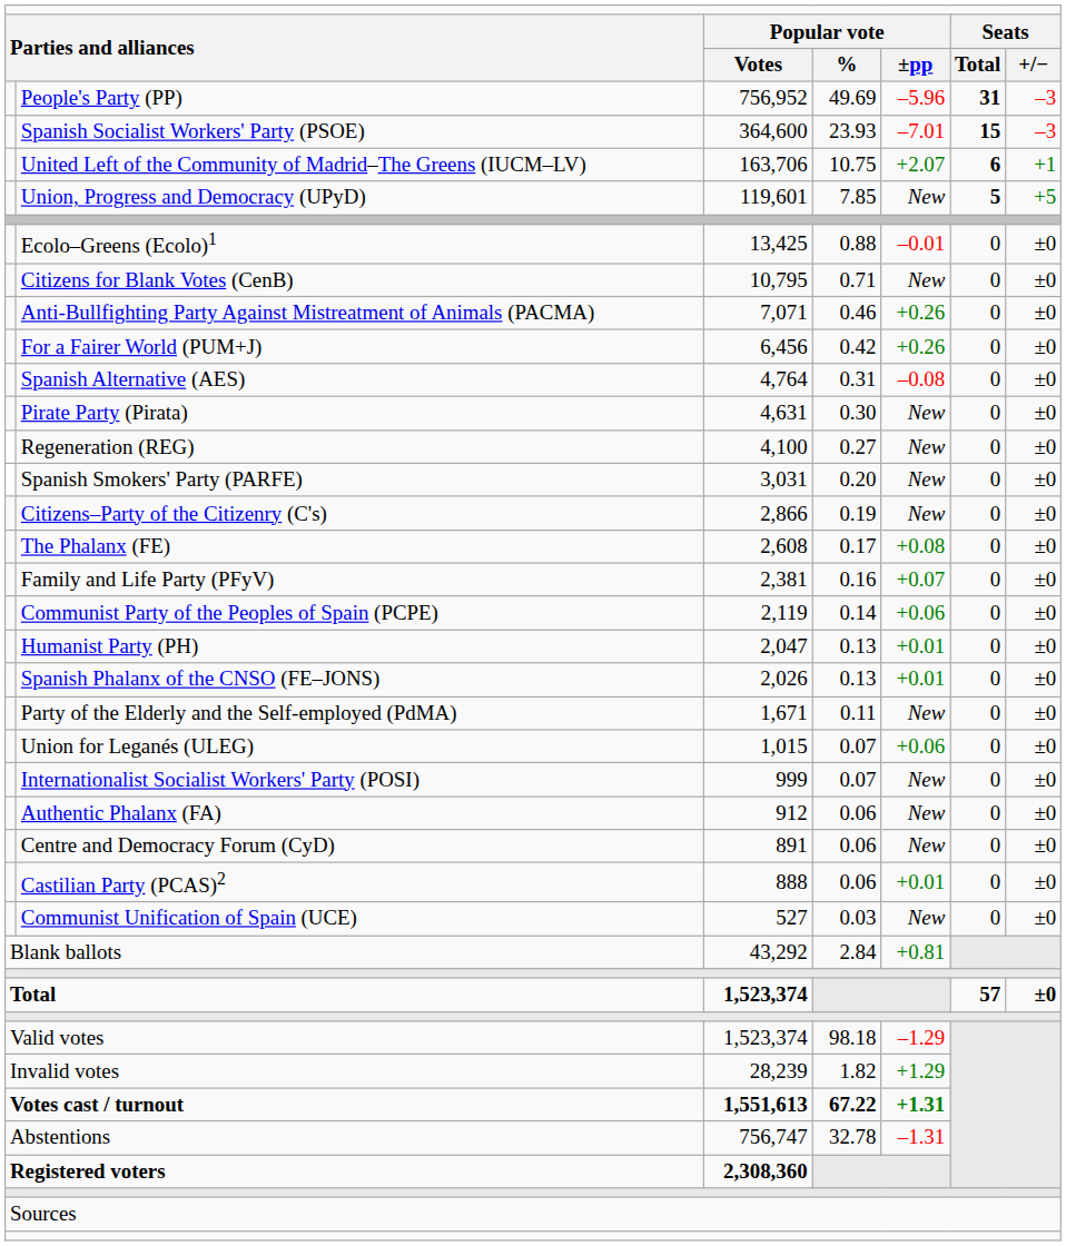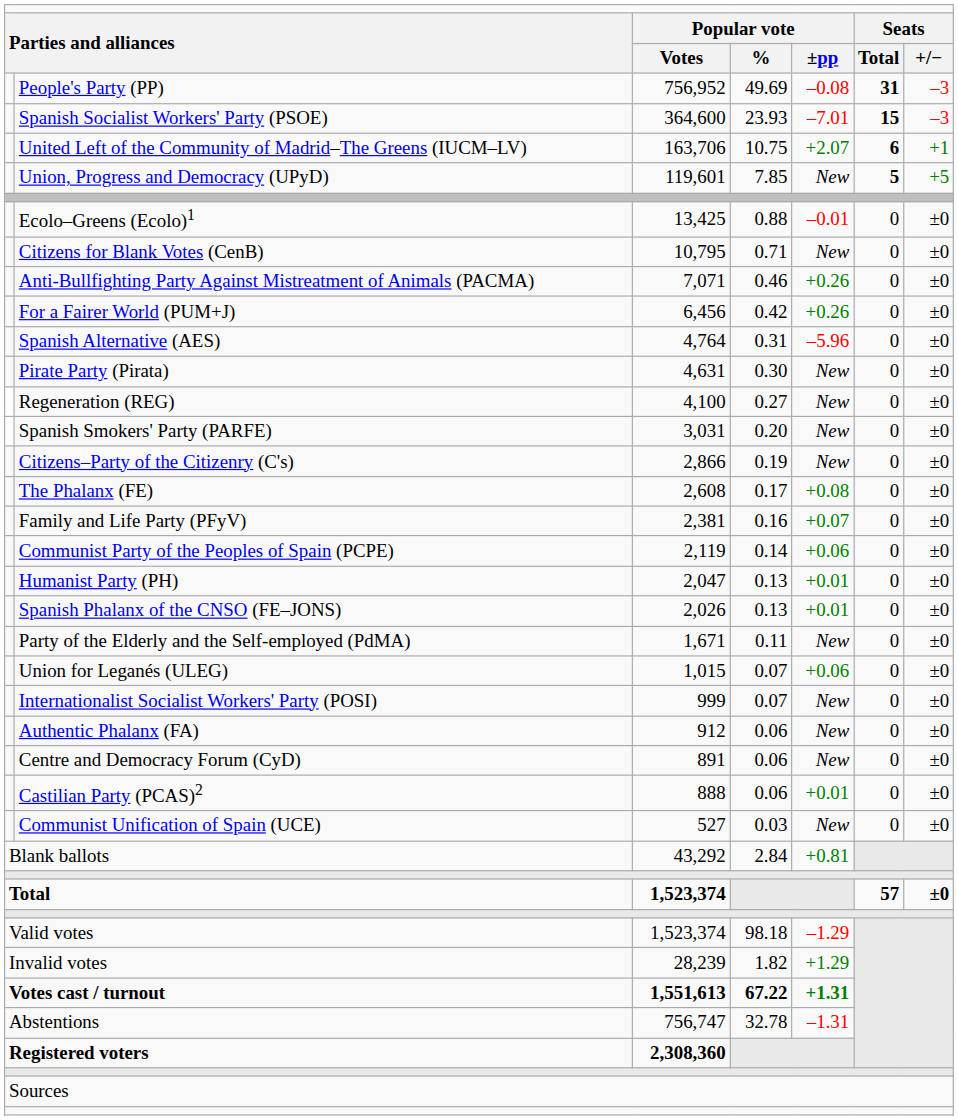People's Party (PP) | column 5: –5.96 -> –0.08
Spanish Alternative (AES) | column 5: –0.08 -> –5.96
